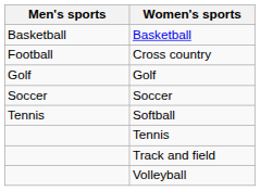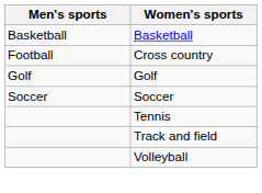- row: Tennis | Softball
